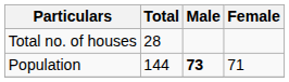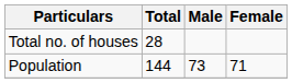Population | Male: bold -> normal
